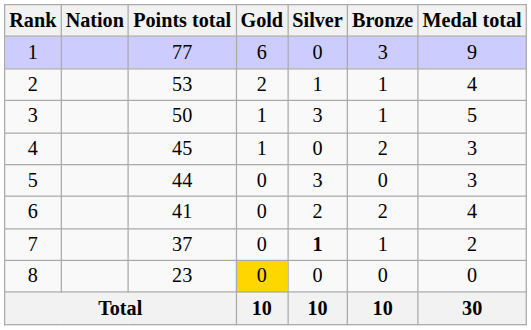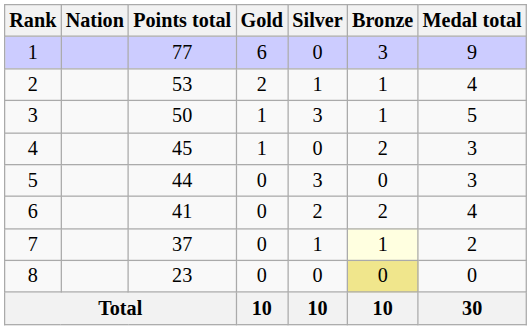7 | Silver: bold -> normal
7 | Bronze: no background -> lightyellow background
8 | Gold: gold background -> no background
8 | Bronze: no background -> khaki background
